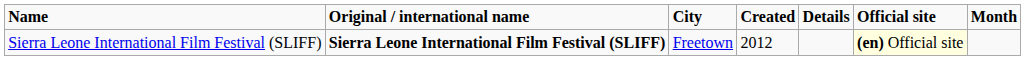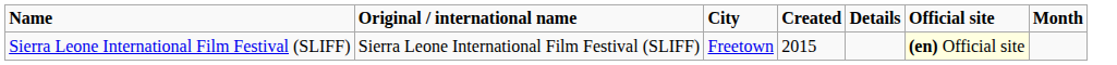row 2 | Original / international name: bold -> normal
row 2 | Created: 2012 -> 2015
